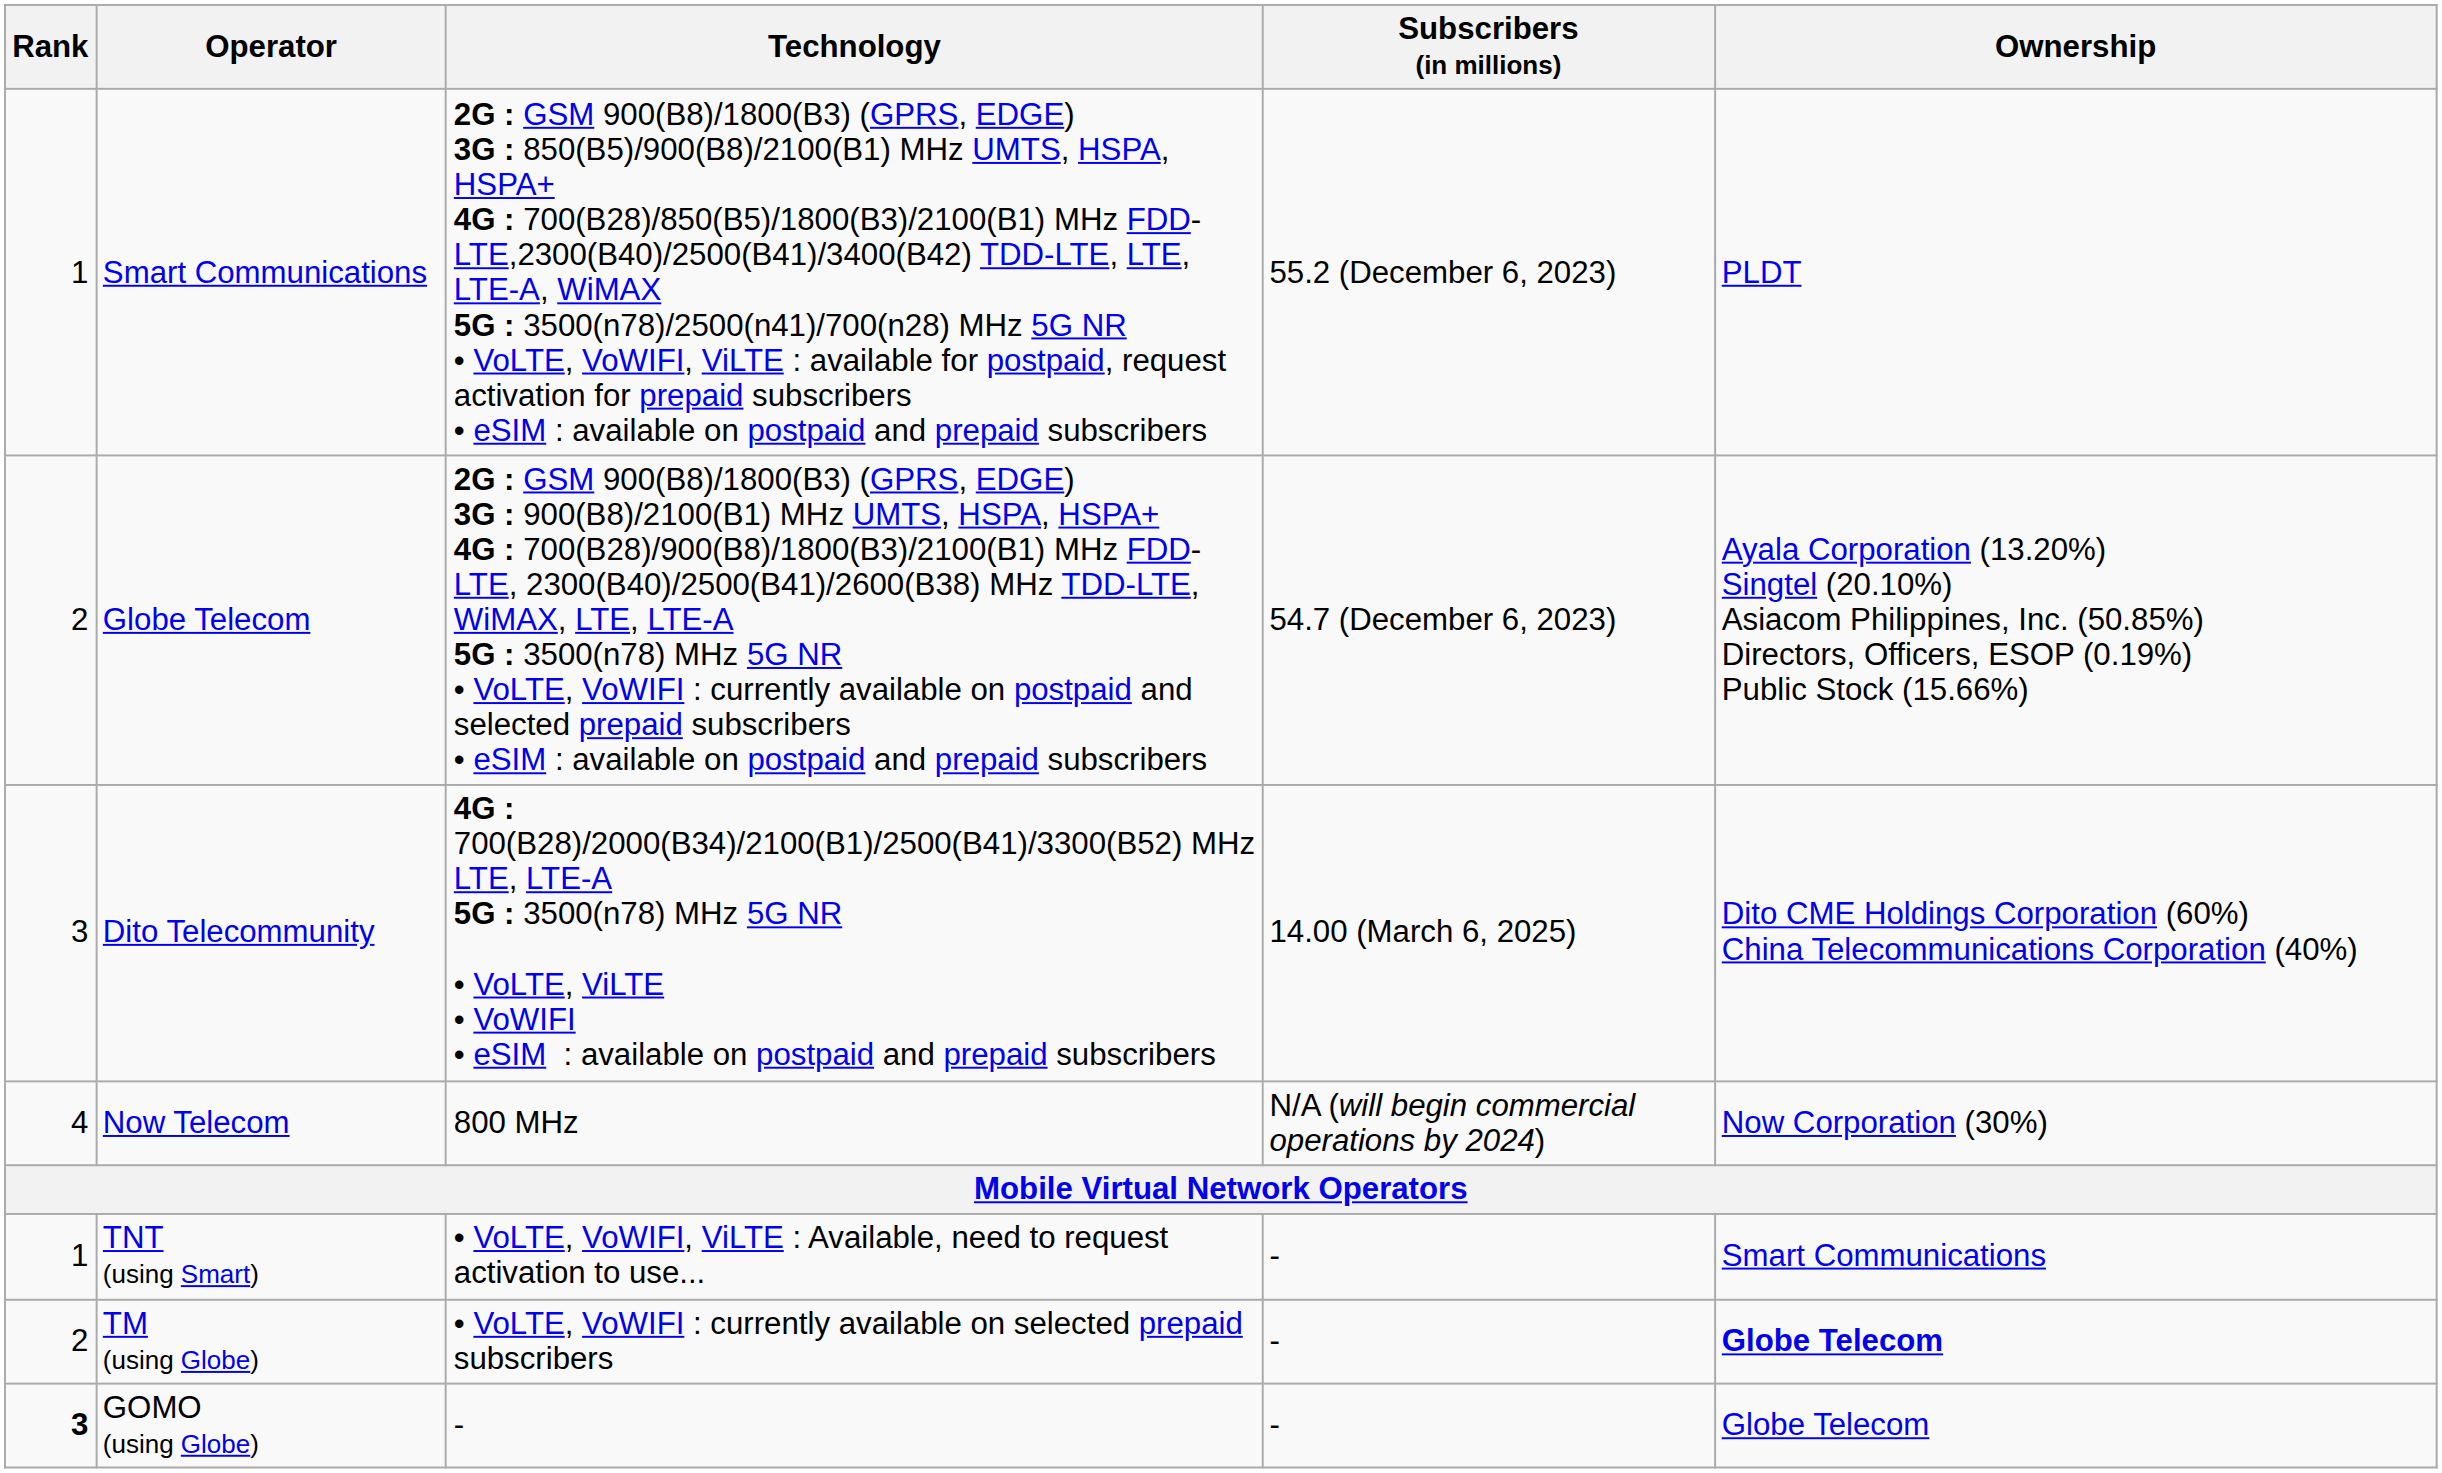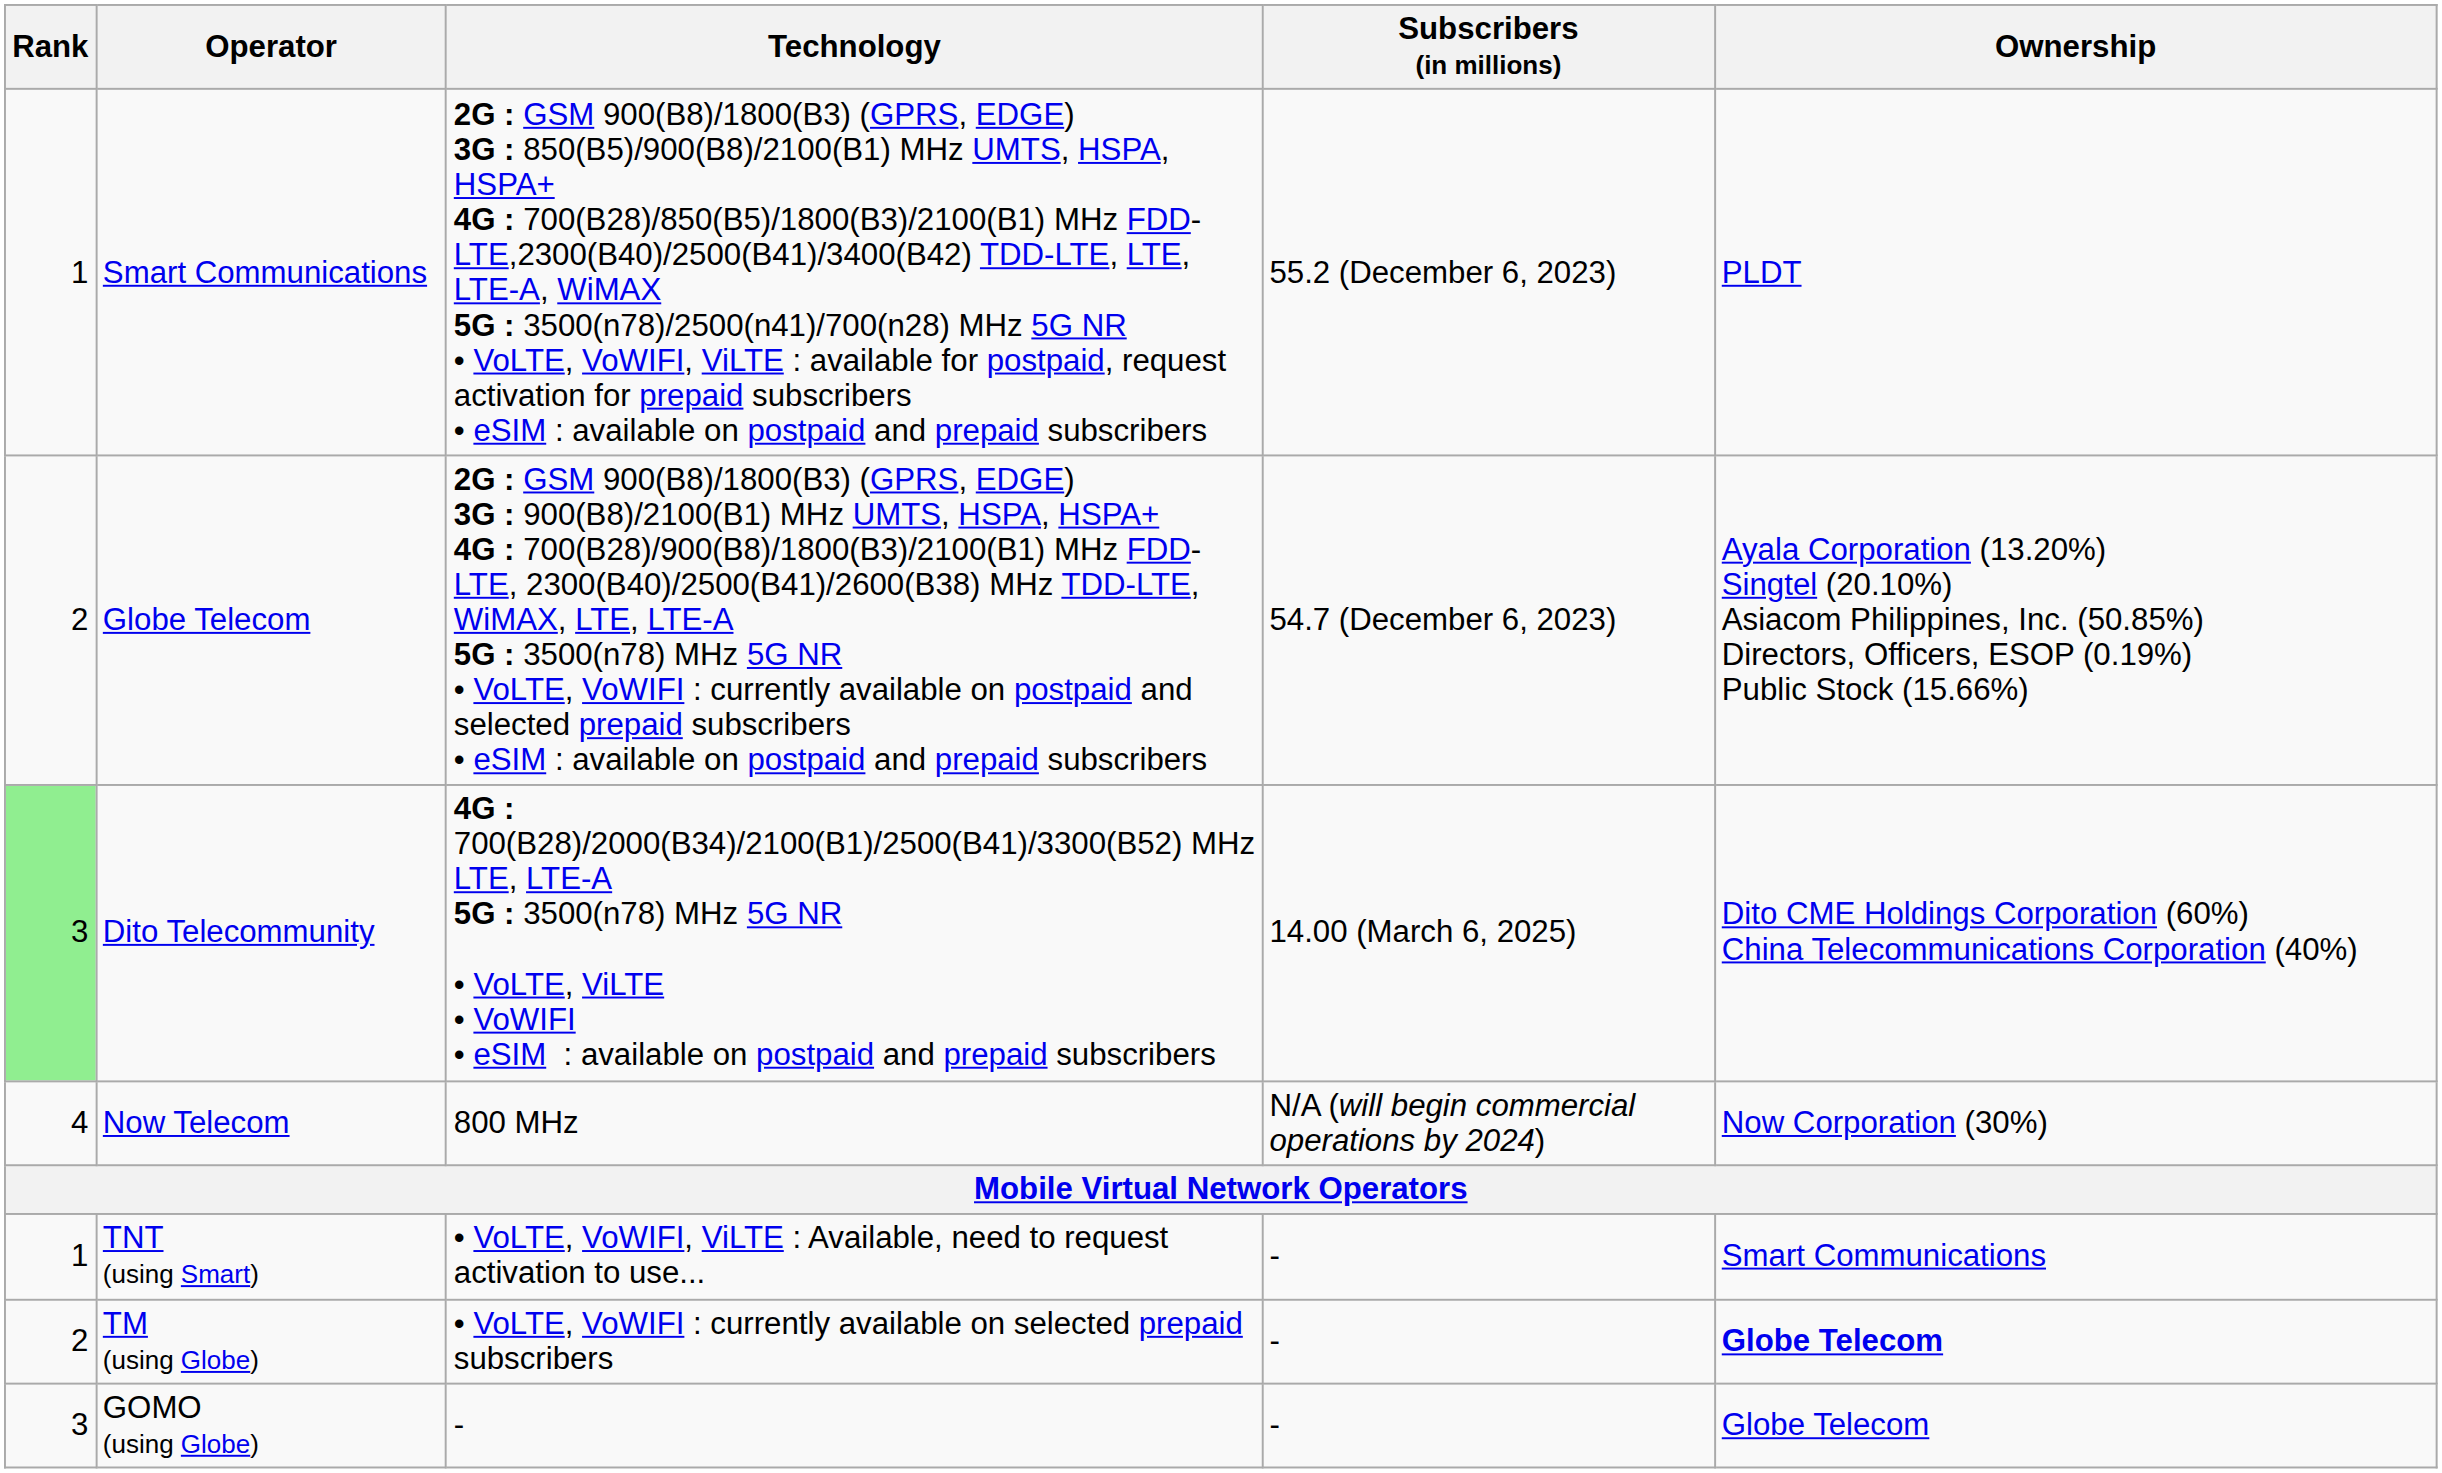Dito Telecommunity | Rank: no background -> lightgreen background
GOMO (using Globe) | Rank: bold -> normal
